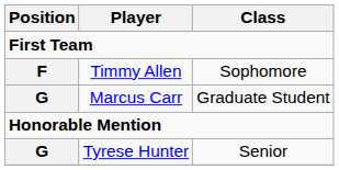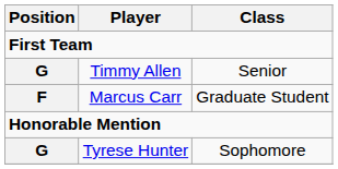Timmy Allen | Position: F -> G
Timmy Allen | Class: Sophomore -> Senior
Marcus Carr | Position: G -> F
Tyrese Hunter | Class: Senior -> Sophomore
